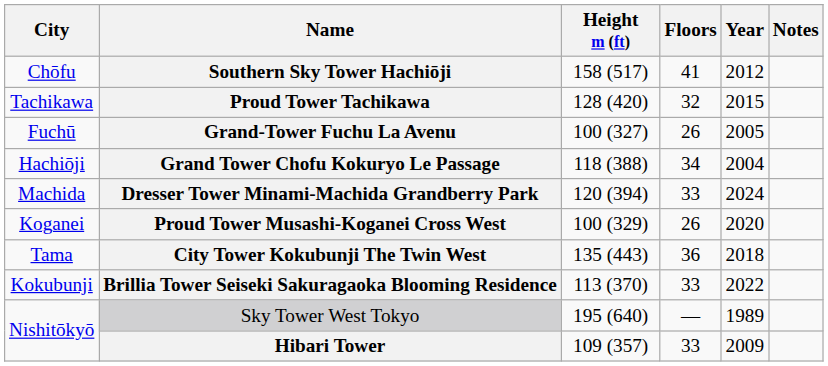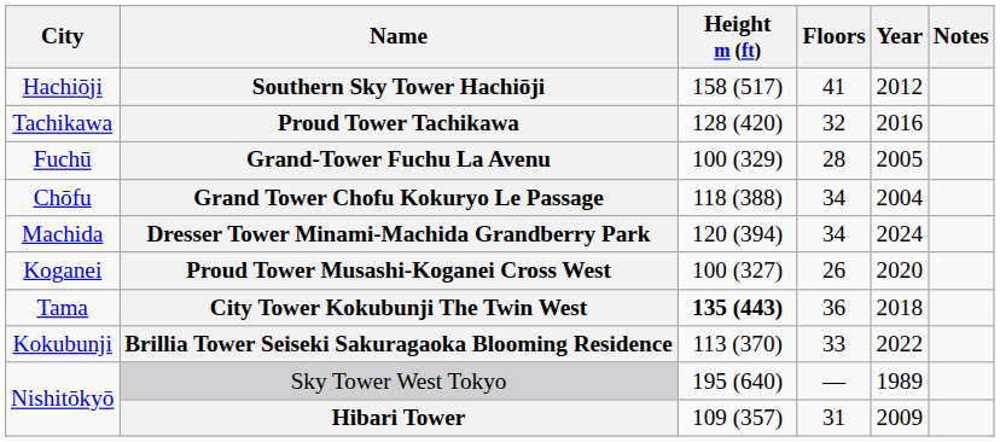Southern Sky Tower Hachiōji | City: Chōfu -> Hachiōji
Proud Tower Tachikawa | Year: 2015 -> 2016
Grand-Tower Fuchu La Avenu | Height m (ft): 100 (327) -> 100 (329)
Grand-Tower Fuchu La Avenu | Floors: 26 -> 28
Grand Tower Chofu Kokuryo Le Passage | City: Hachiōji -> Chōfu
Dresser Tower Minami-Machida Grandberry Park | Floors: 33 -> 34
Proud Tower Musashi-Koganei Cross West | Height m (ft): 100 (329) -> 100 (327)
City Tower Kokubunji The Twin West | Height m (ft): normal -> bold
Hibari Tower | Floors: 33 -> 31
